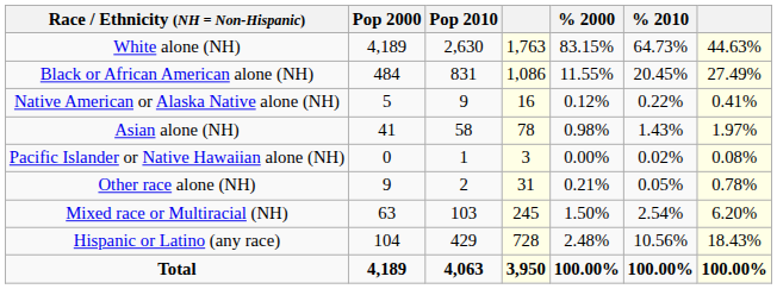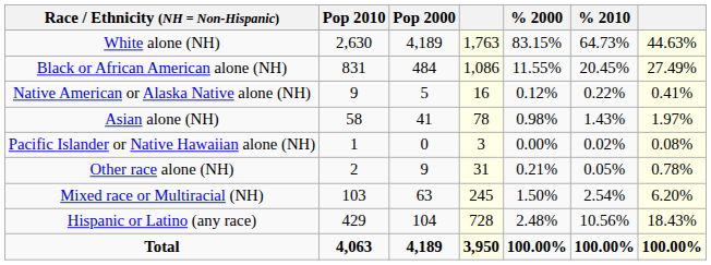columns swapped: Pop 2000 <-> Pop 2010
